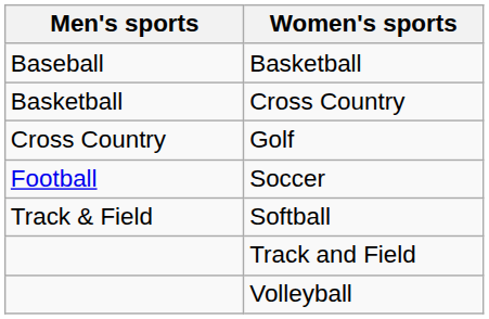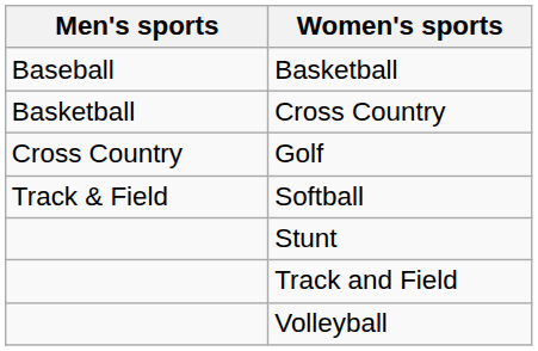- row: Football | Soccer
+ row: Stunt
